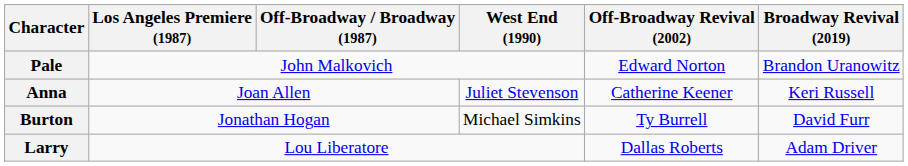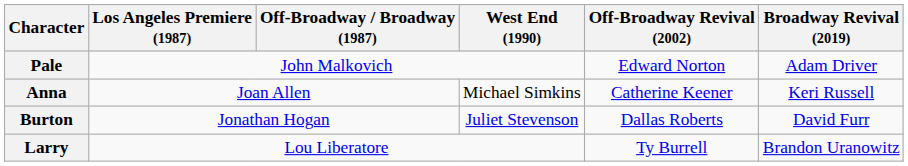Pale | Broadway Revival (2019): Brandon Uranowitz -> Adam Driver
Anna | West End (1990): Juliet Stevenson -> Michael Simkins
Burton | West End (1990): Michael Simkins -> Juliet Stevenson
Burton | Off-Broadway Revival (2002): Ty Burrell -> Dallas Roberts
Larry | Off-Broadway Revival (2002): Dallas Roberts -> Ty Burrell
Larry | Broadway Revival (2019): Adam Driver -> Brandon Uranowitz
